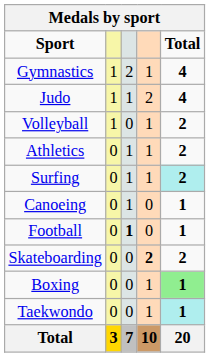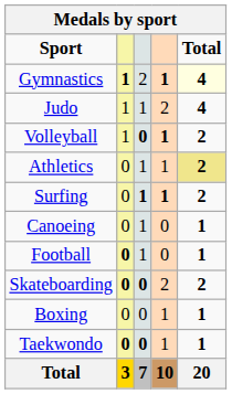Gymnastics | column 2: normal -> bold
Gymnastics | column 4: normal -> bold
Gymnastics | Total: no background -> lightyellow background
Volleyball | column 3: normal -> bold
Volleyball | column 4: normal -> bold
Athletics | Total: no background -> khaki background
Surfing | column 3: normal -> bold
Surfing | column 4: normal -> bold
Surfing | Total: paleturquoise background -> no background
Football | column 2: normal -> bold
Football | column 3: bold -> normal
Skateboarding | column 2: normal -> bold
Skateboarding | column 3: normal -> bold
Skateboarding | column 4: bold -> normal
Boxing | Total: lightgreen background -> no background
Taekwondo | column 2: normal -> bold
Taekwondo | column 3: normal -> bold
Taekwondo | Total: paleturquoise background -> no background
